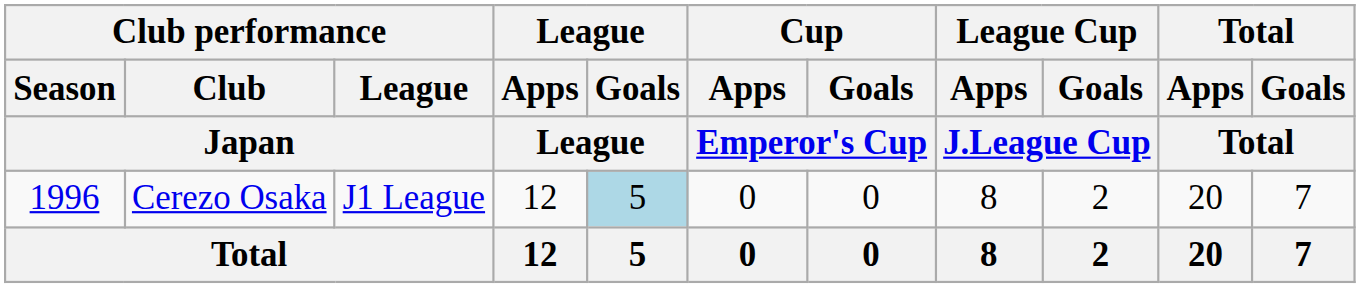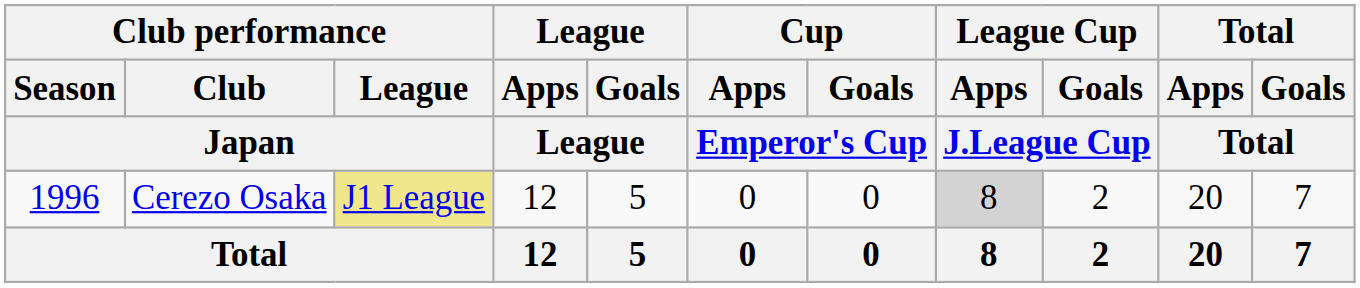Cerezo Osaka | Club performance / League / Japan: no background -> khaki background
Cerezo Osaka | League / Goals / League: lightblue background -> no background
Cerezo Osaka | League Cup / Apps / J.League Cup: no background -> lightgrey background
